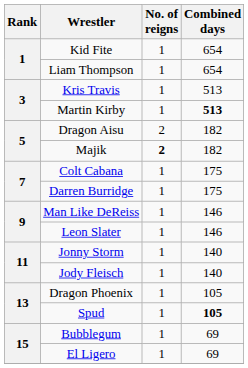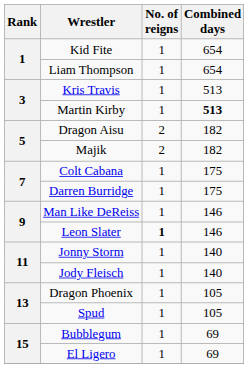Majik | No. of reigns: bold -> normal
Leon Slater | No. of reigns: normal -> bold
Spud | Combined days: bold -> normal
